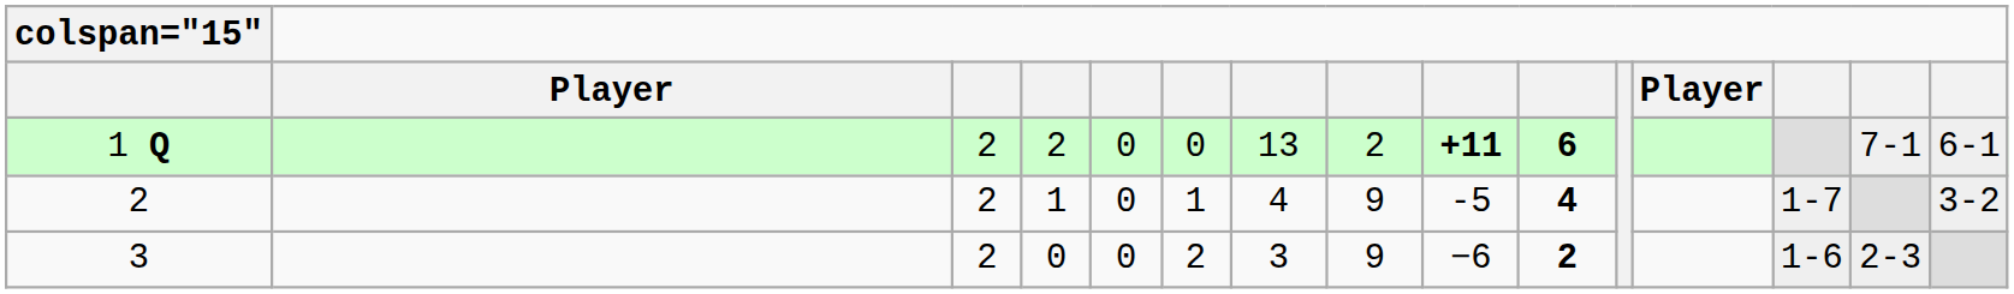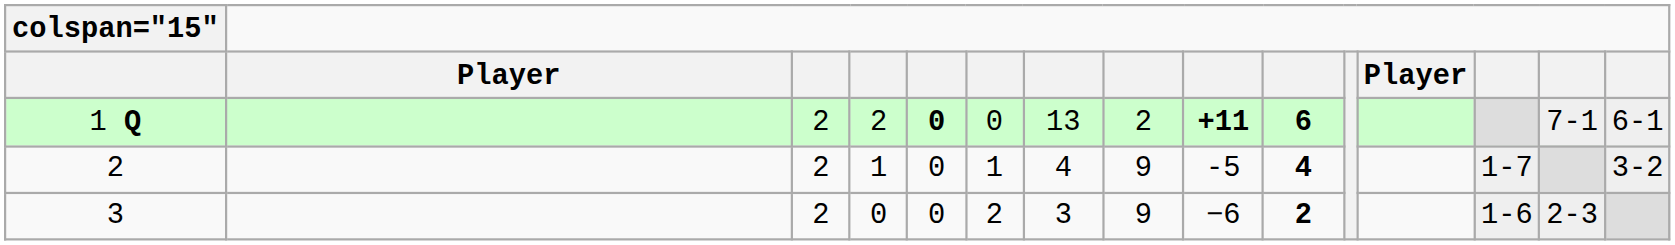1 Q | column 5: normal -> bold
